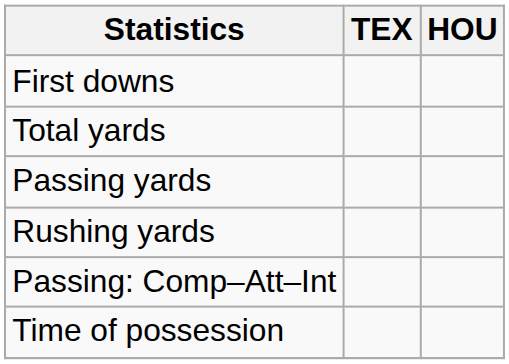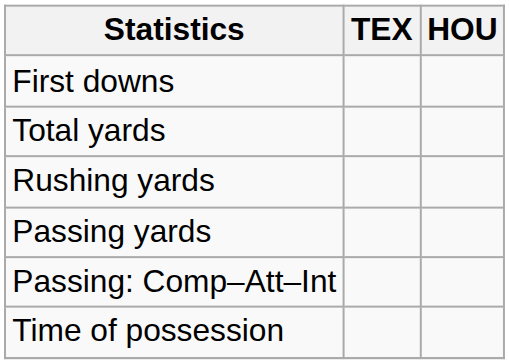rows swapped: Rushing yards <-> Passing yards
